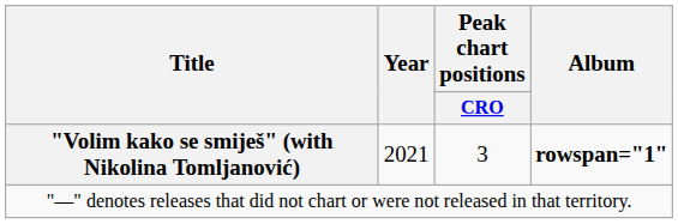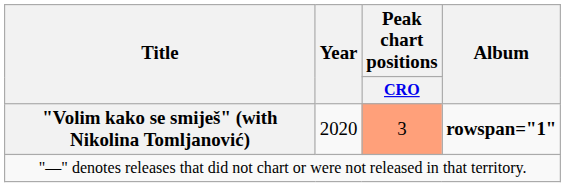"Volim kako se smiješ" (with Nikolina Tomljanović) | Year: 2021 -> 2020
"Volim kako se smiješ" (with Nikolina Tomljanović) | Peak chart positions / CRO: no background -> lightsalmon background
